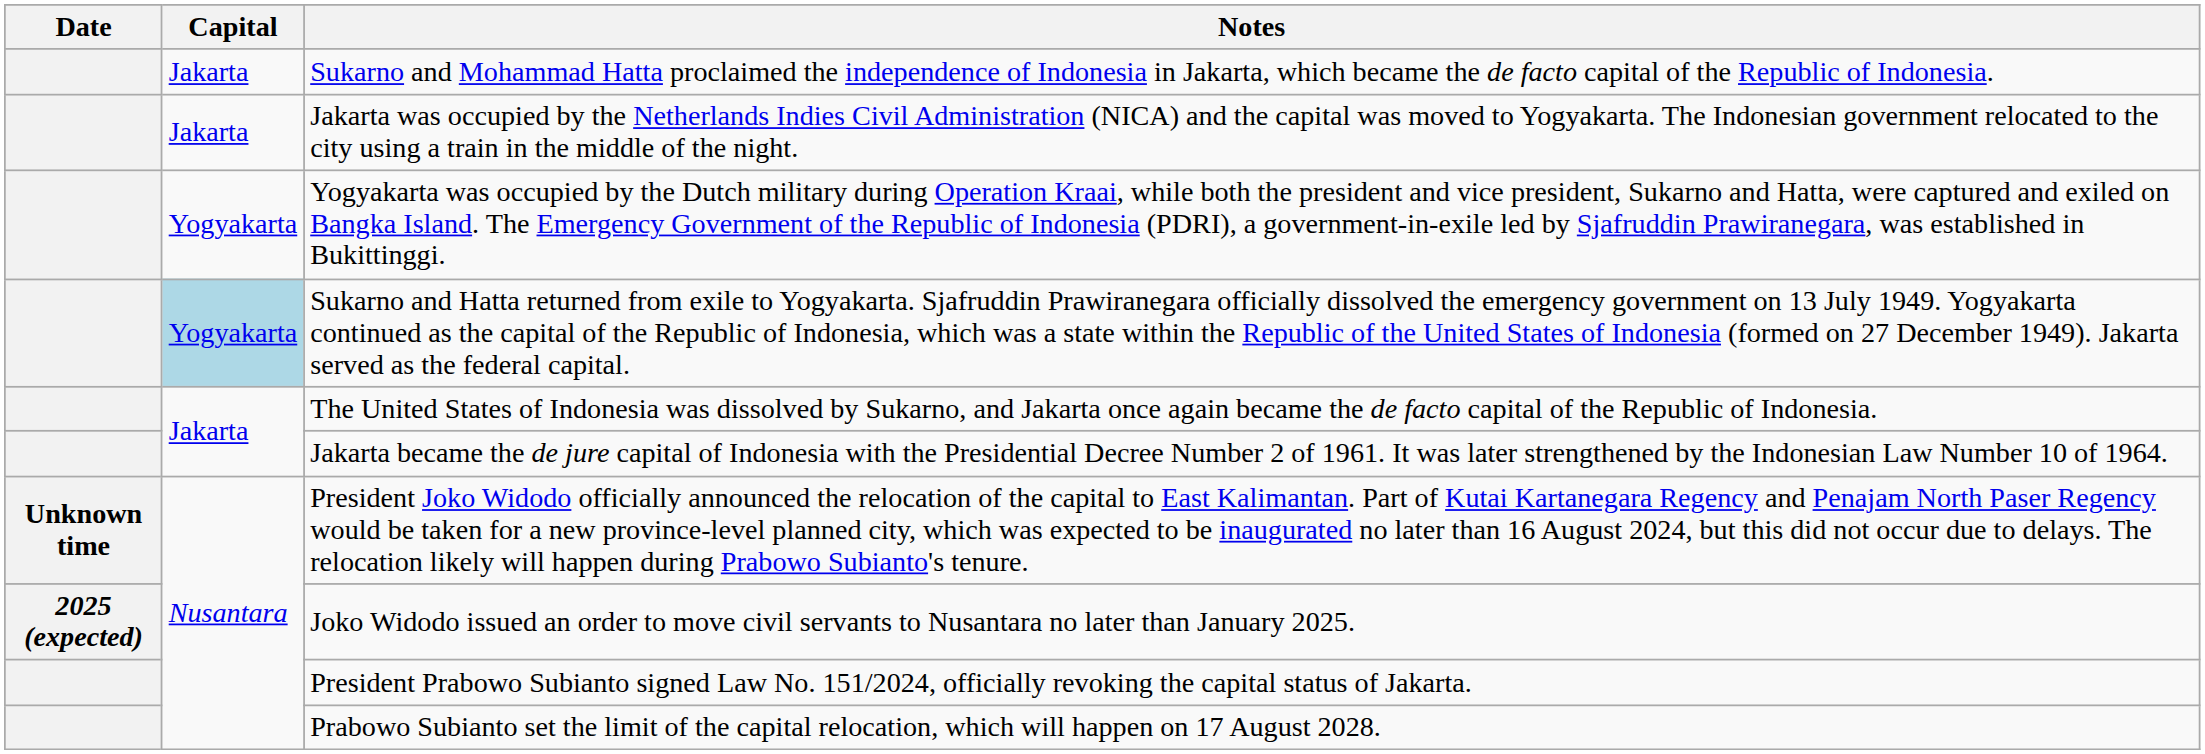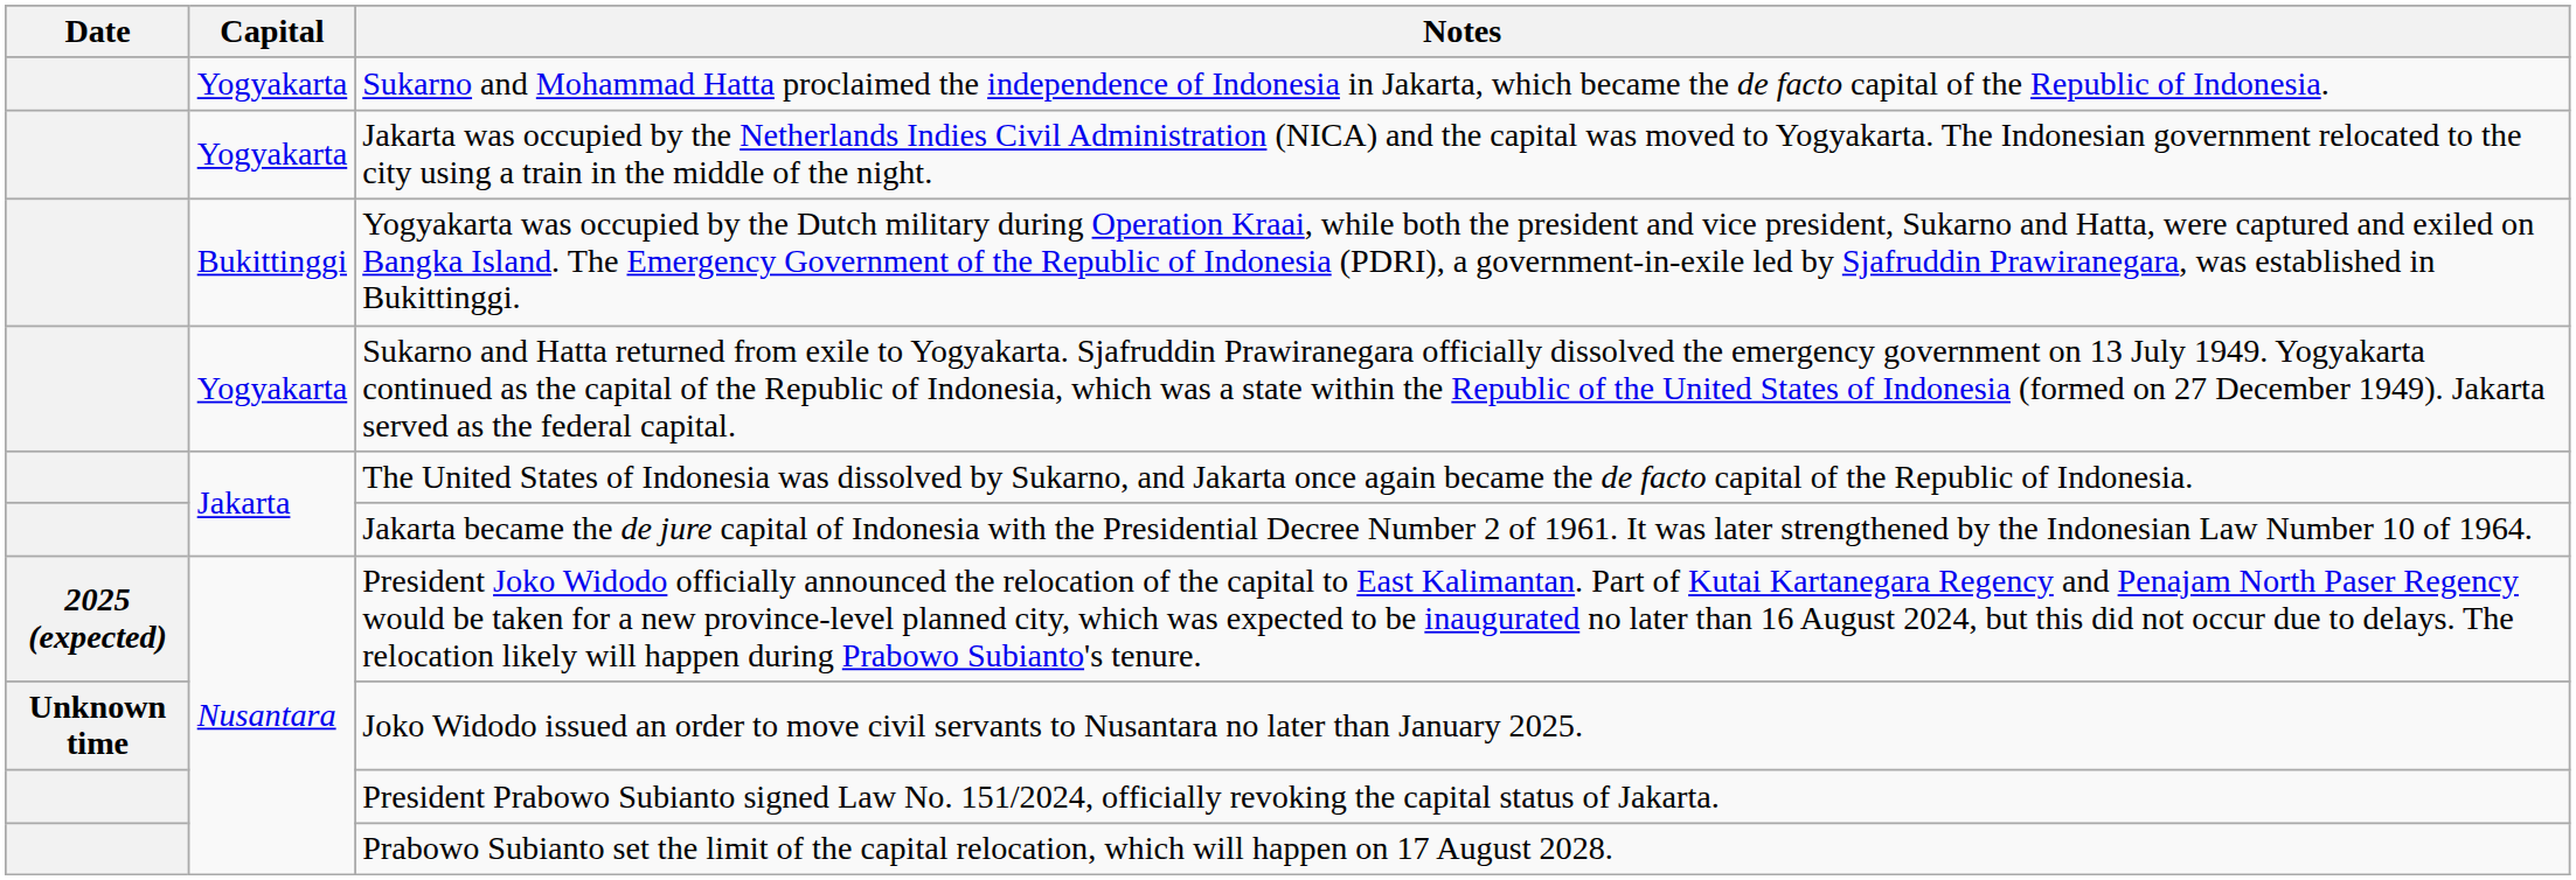row 2 | Capital: Jakarta -> Yogyakarta
row 3 | Capital: Jakarta -> Yogyakarta
row 4 | Capital: Yogyakarta -> Bukittinggi
row 5 | Capital: lightblue background -> no background
row 8 | Date: Unknown time -> 2025 (expected)
row 9 | Date: 2025 (expected) -> Unknown time
